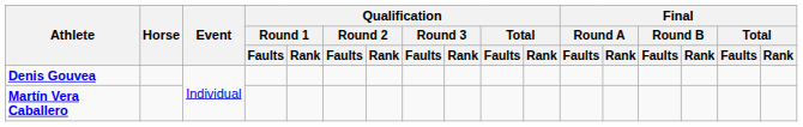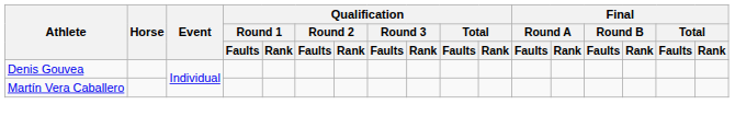Denis Gouvea | Athlete: bold -> normal
Martín Vera Caballero | Athlete: bold -> normal
